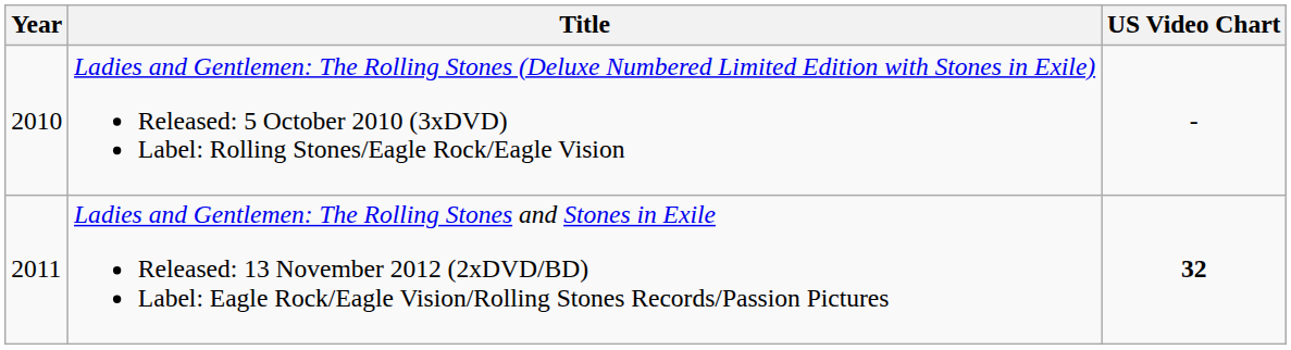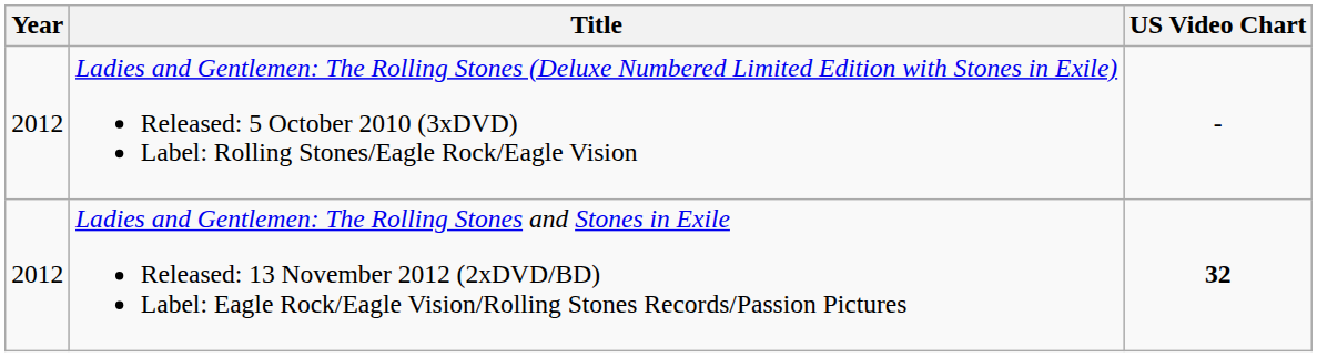row 2 | Year: 2010 -> 2012
row 3 | Year: 2011 -> 2012
